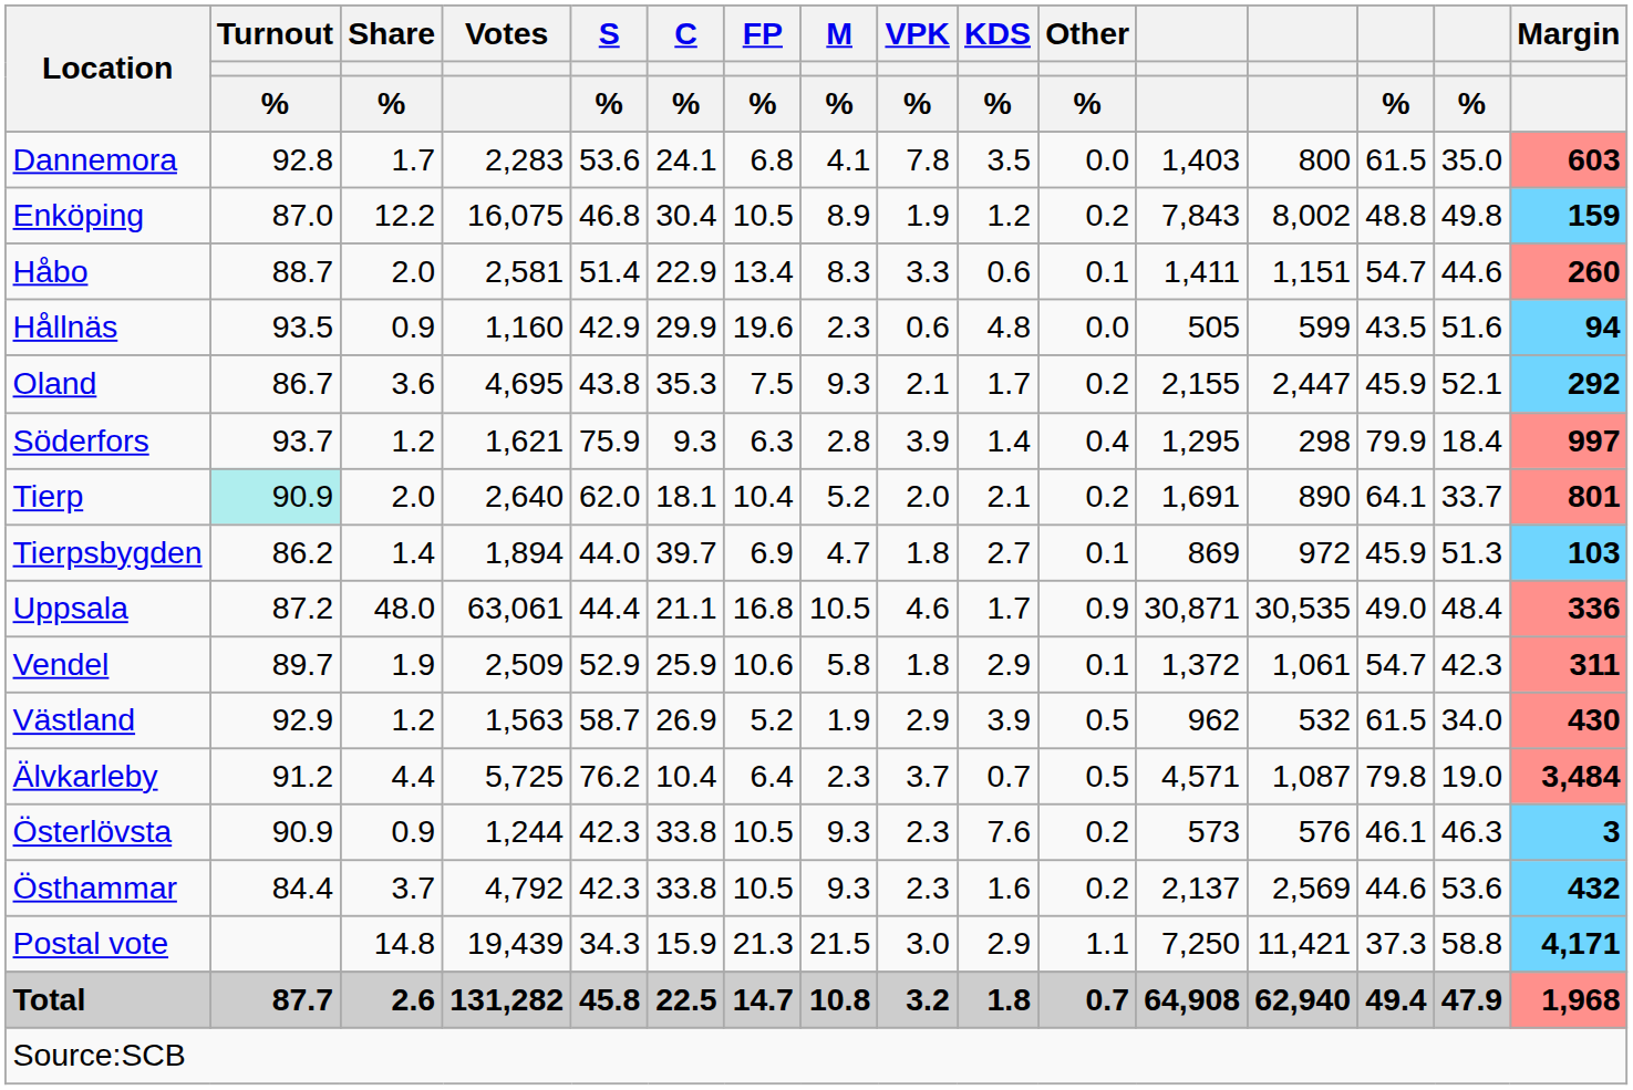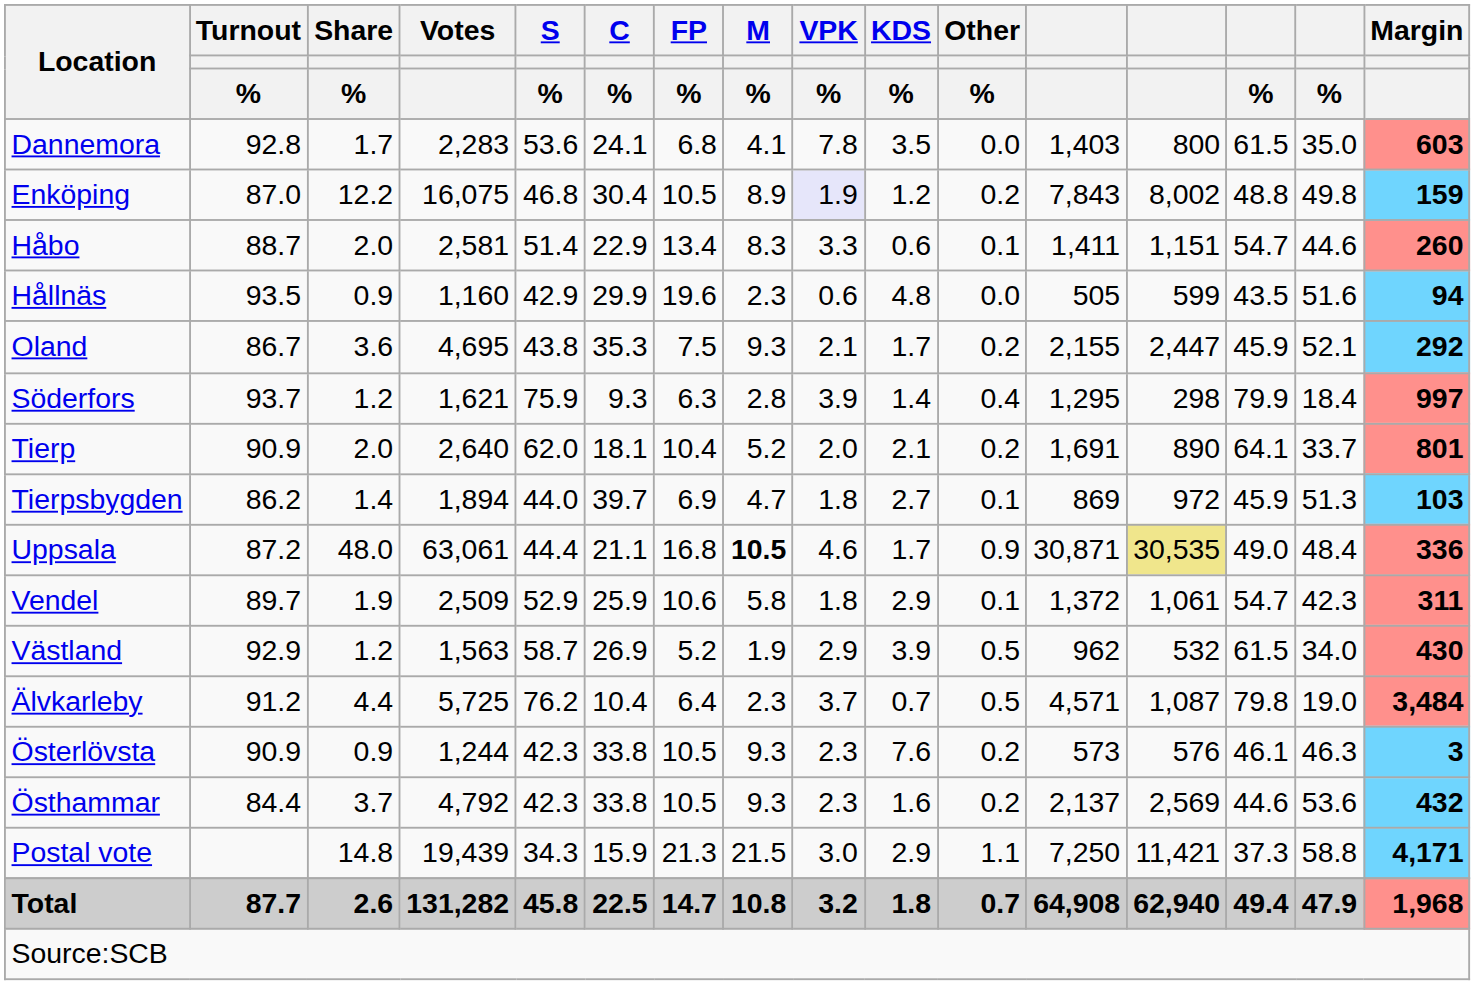Enköping | VPK / %: no background -> lavender background
Tierp | Turnout / %: paleturquoise background -> no background
Uppsala | M / %: normal -> bold
Uppsala | column 13: no background -> khaki background
